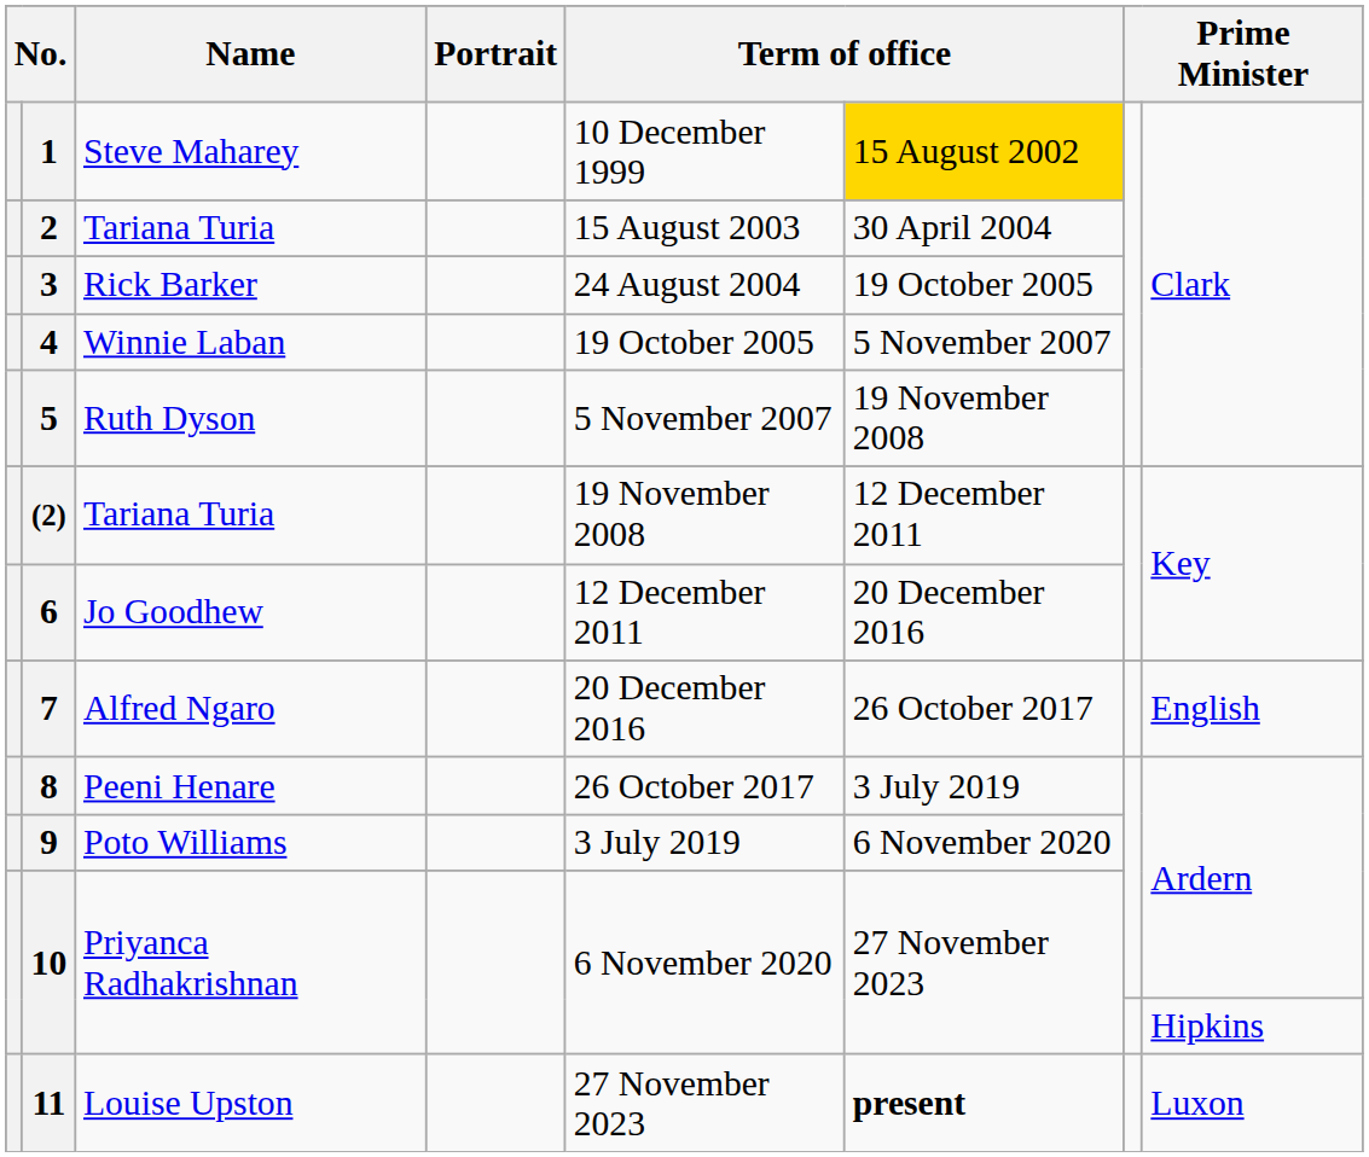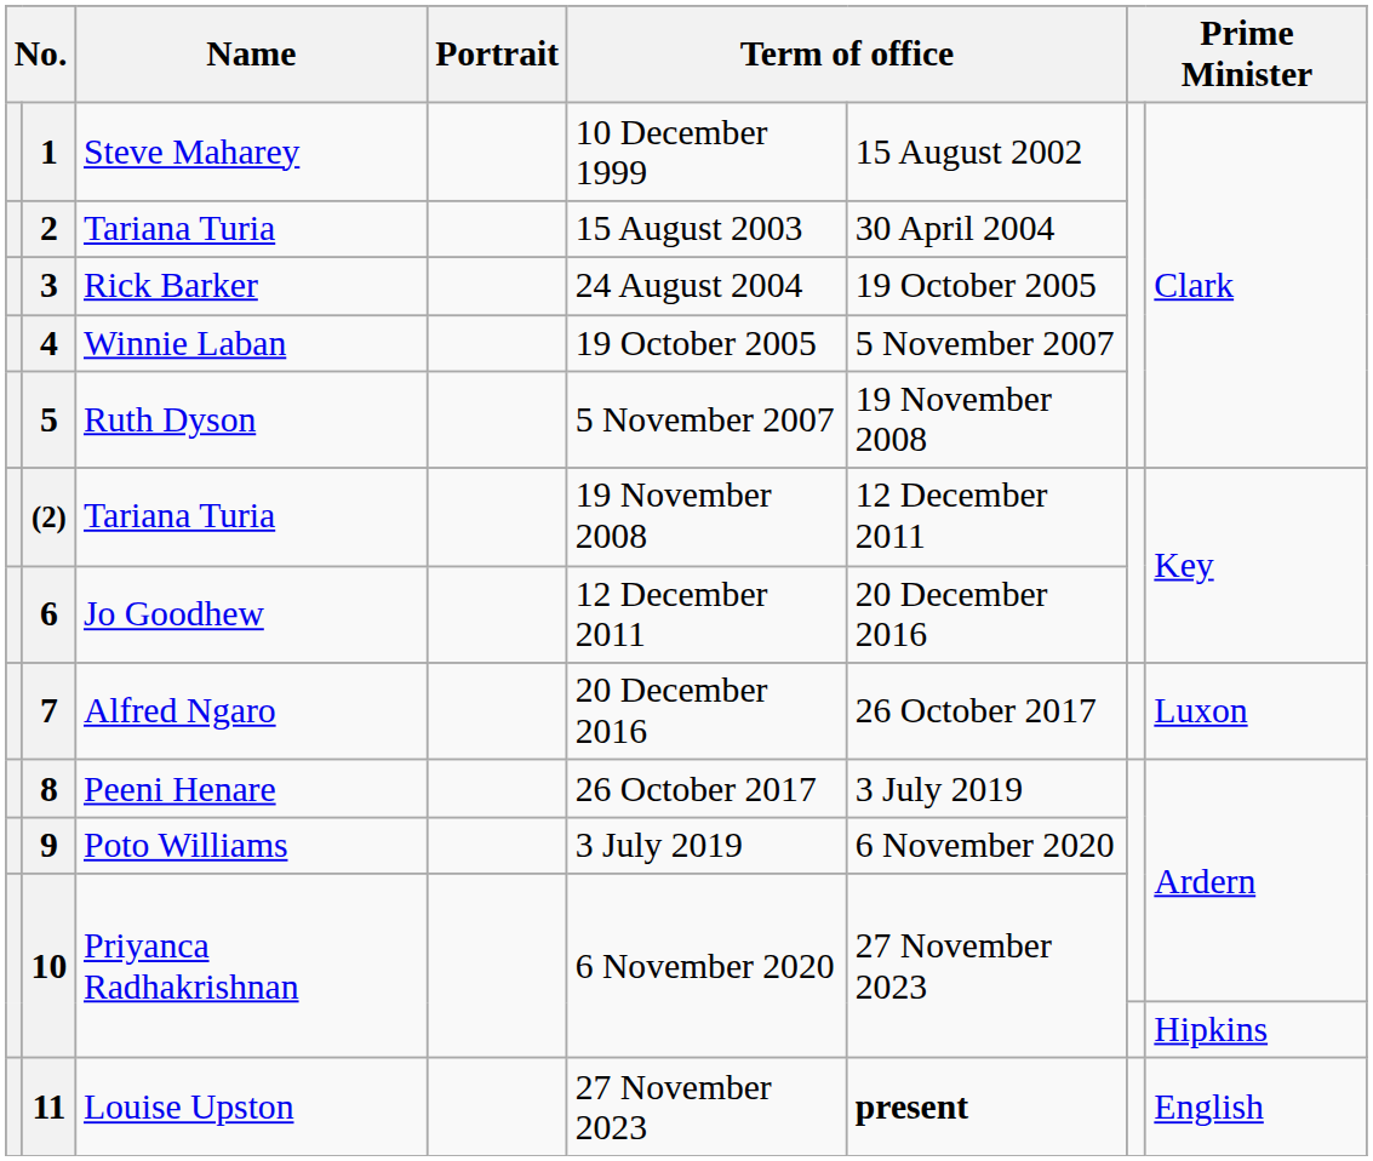1 | column 6: gold background -> no background
7 | column 8: English -> Luxon
11 | column 8: Luxon -> English
